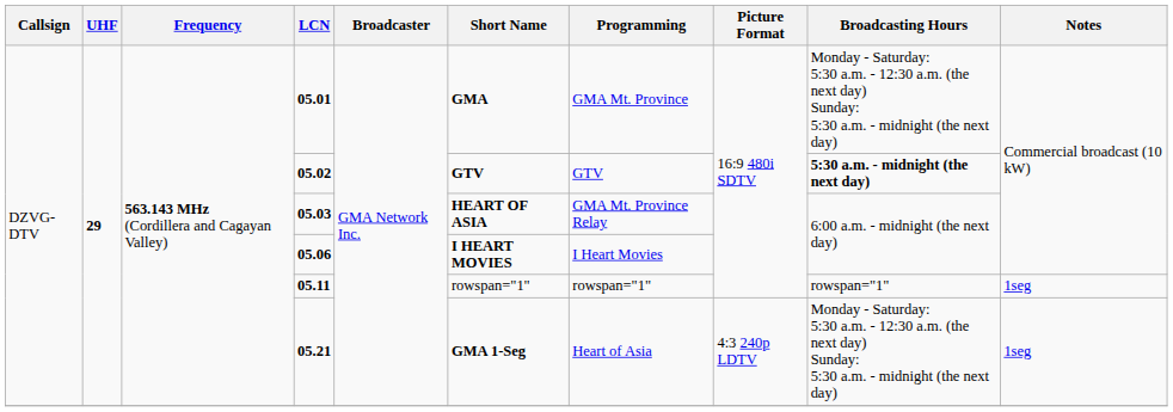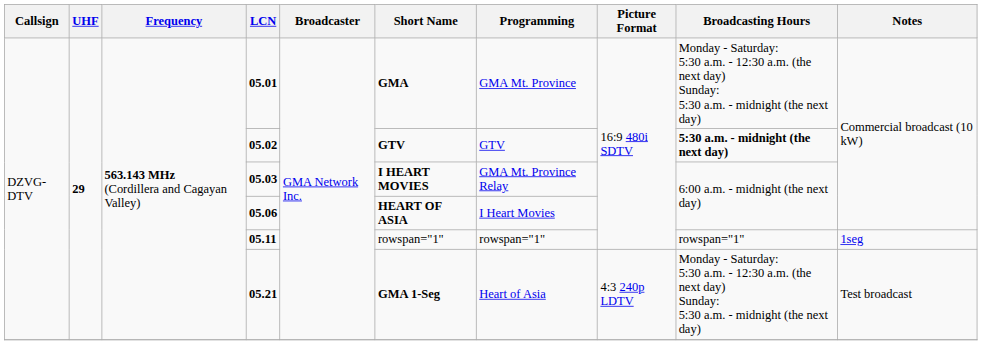05.03 | Short Name: HEART OF ASIA -> I HEART MOVIES
05.06 | Short Name: I HEART MOVIES -> HEART OF ASIA
05.21 | Notes: 1seg -> Test broadcast
